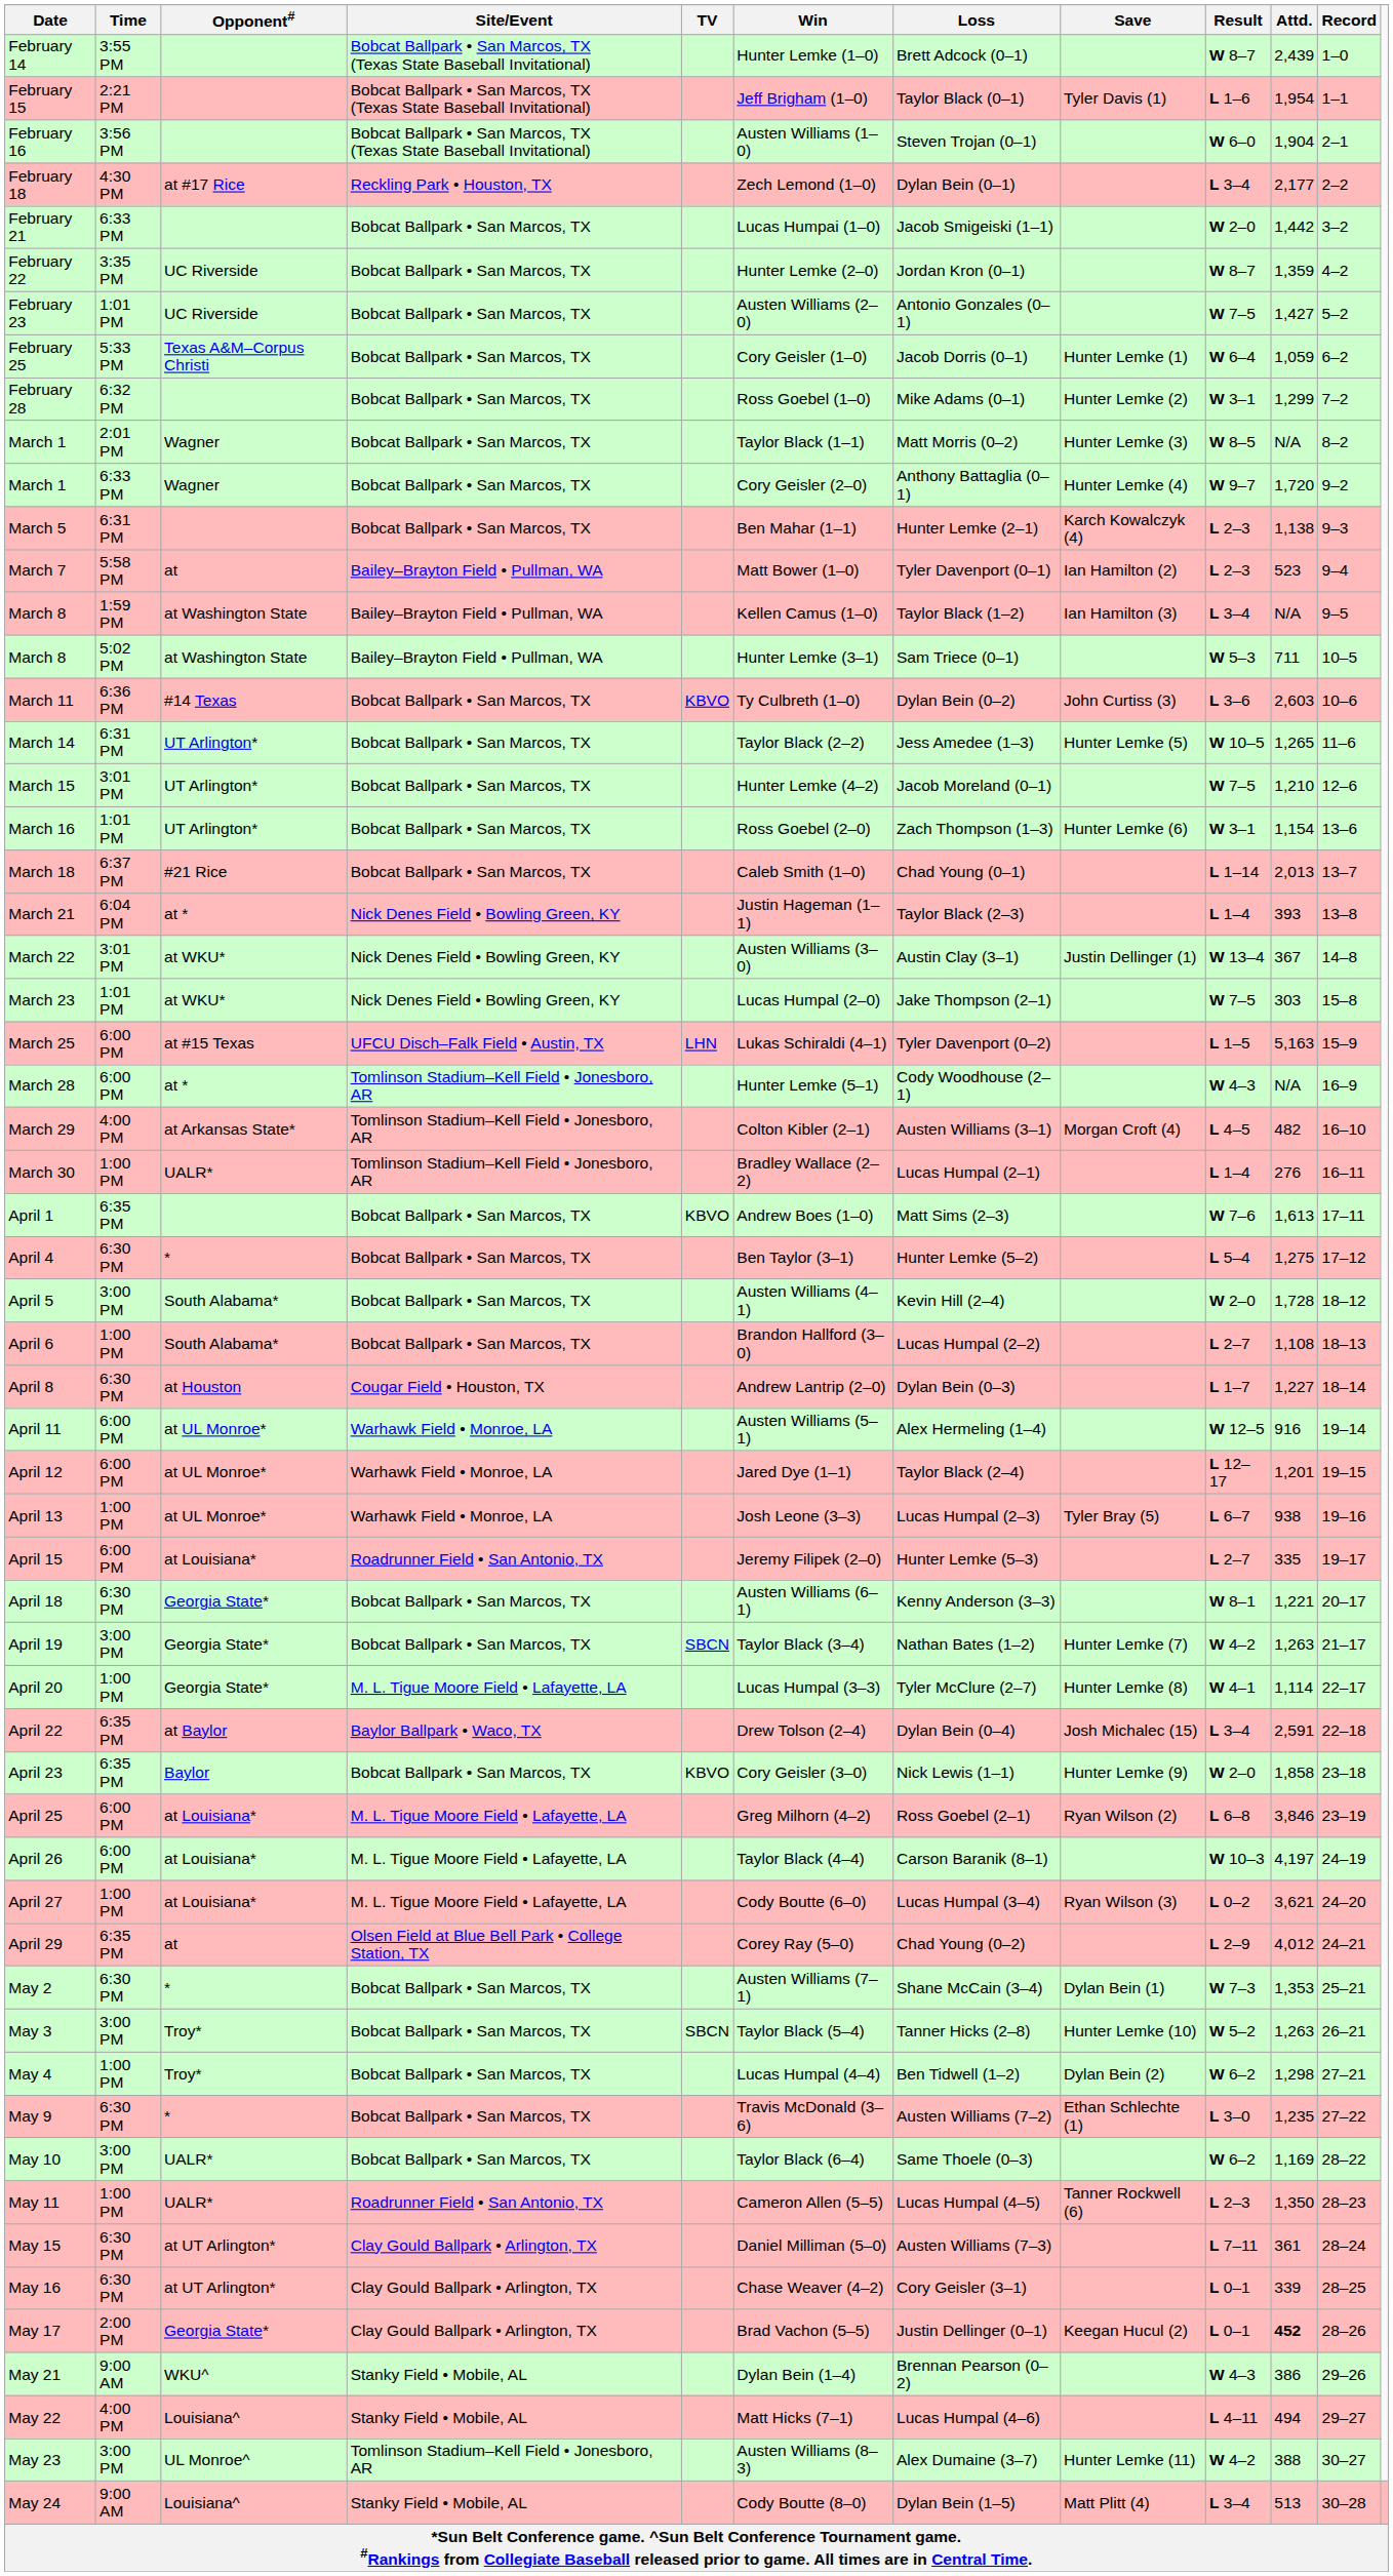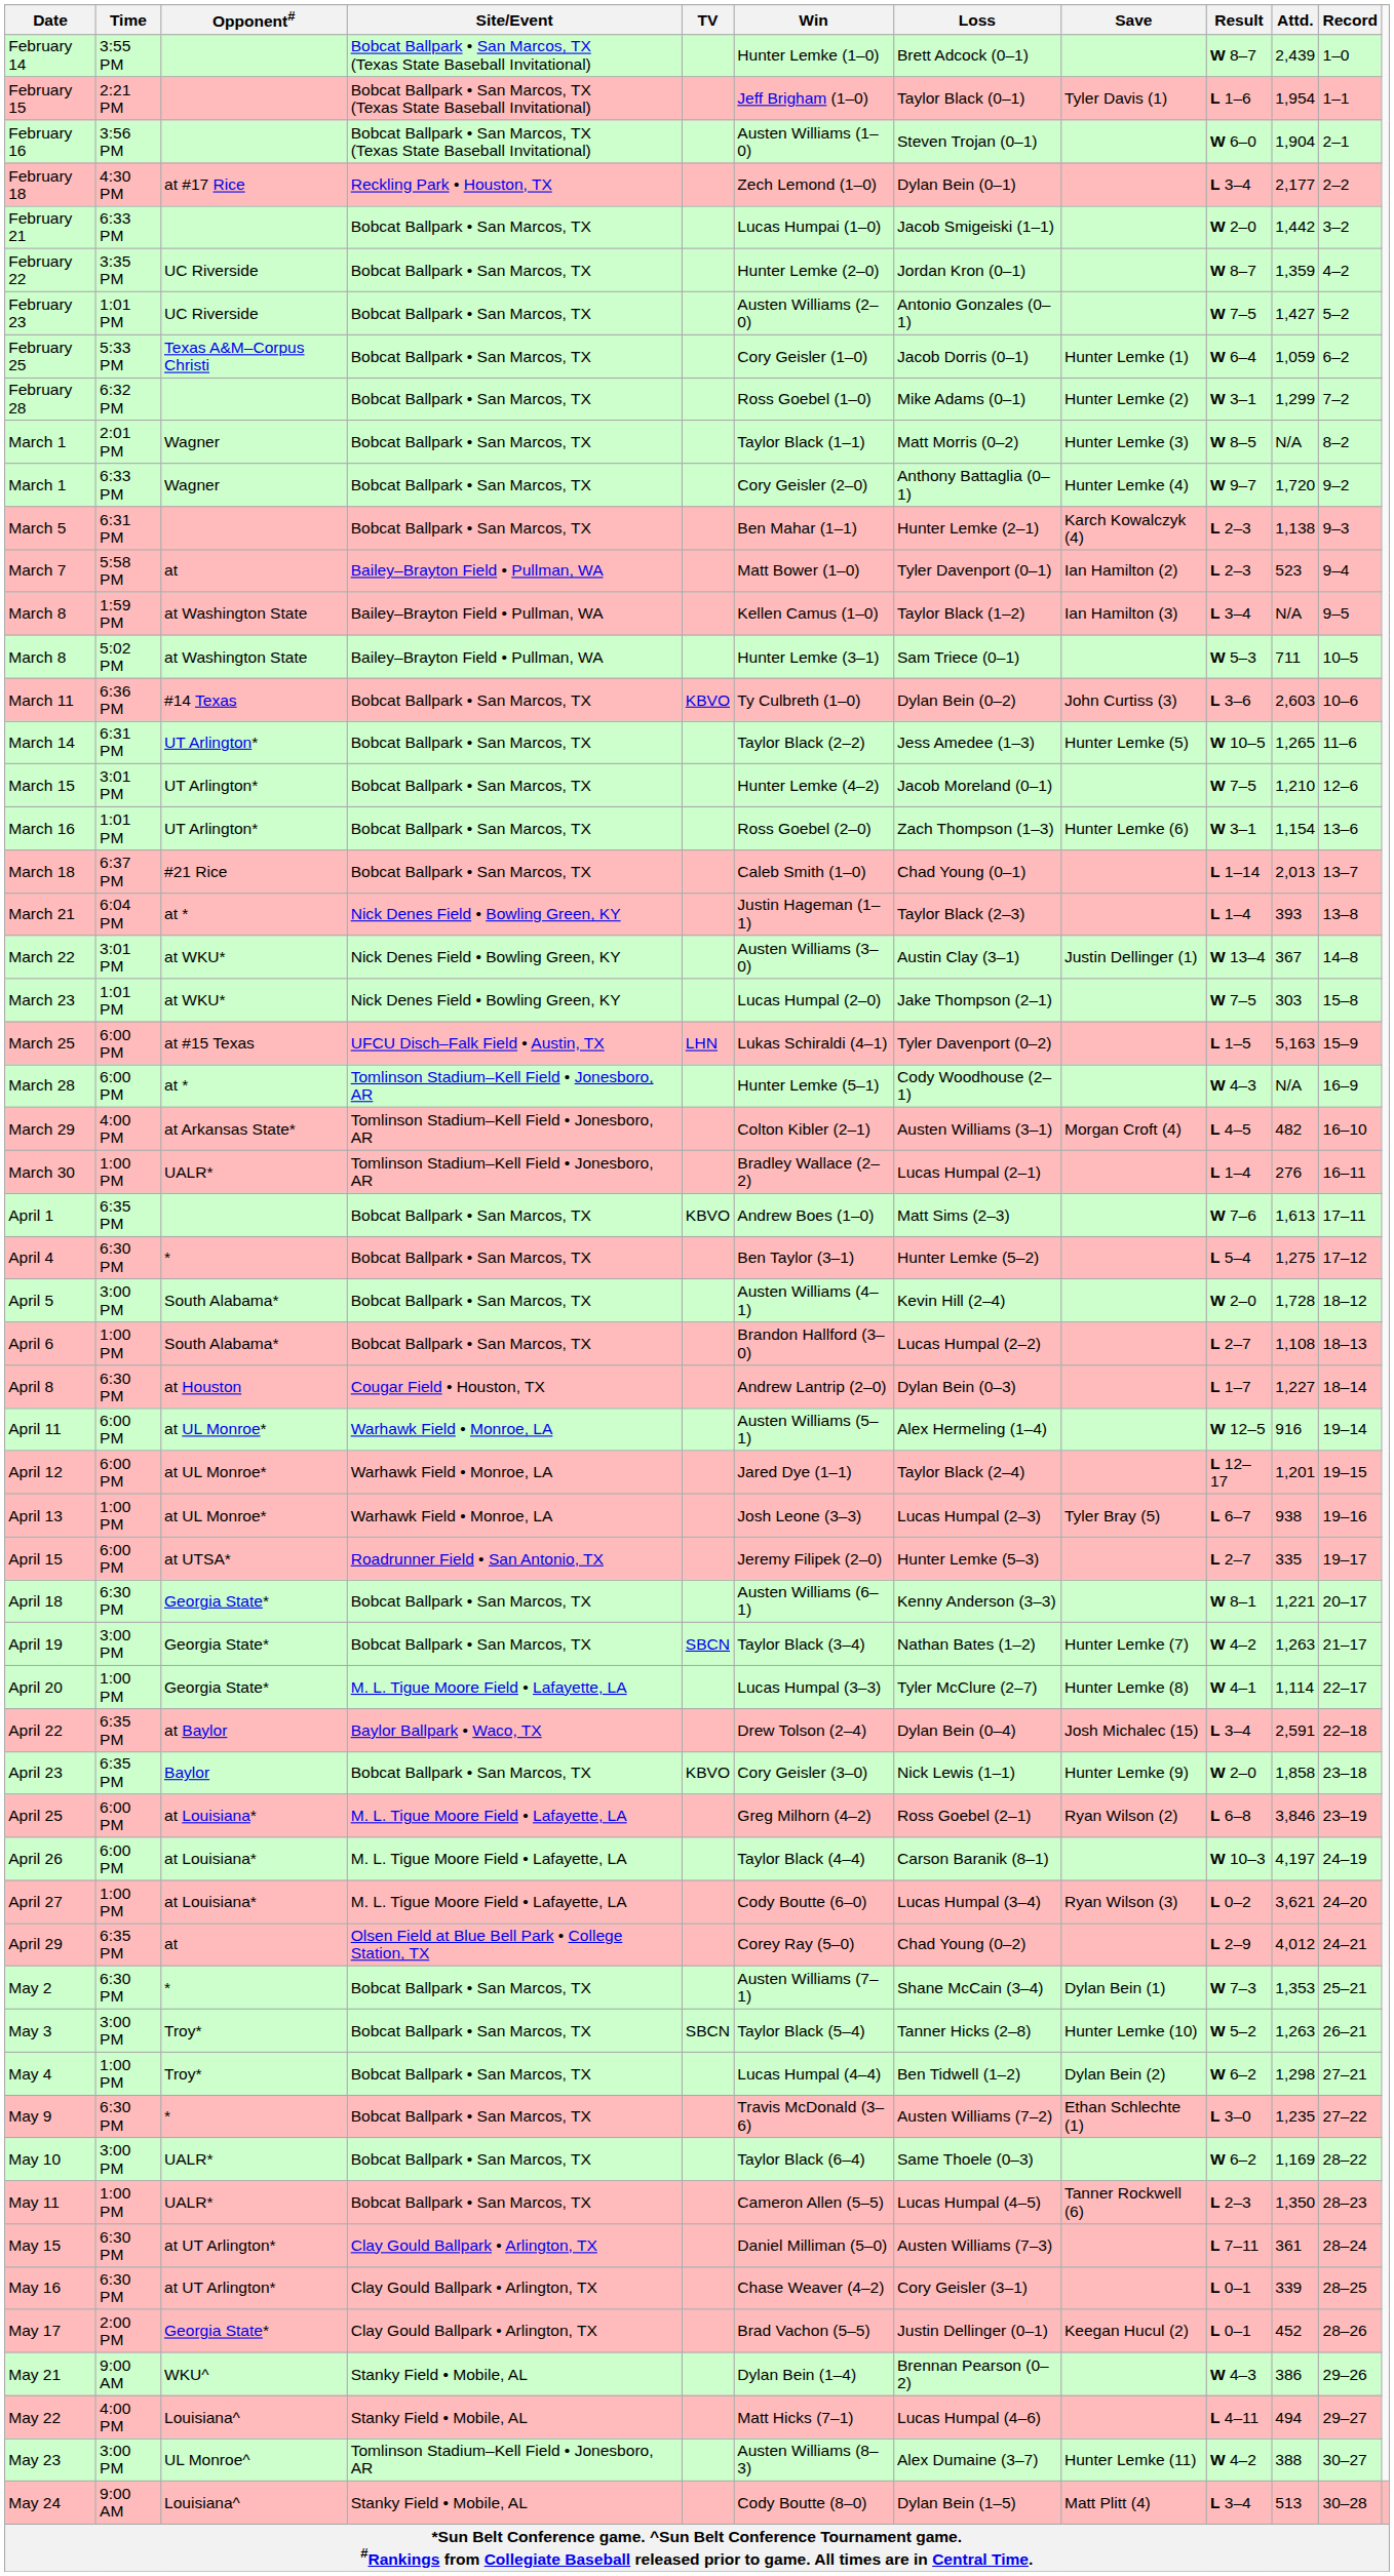April 15 | Opponent#: at Louisiana* -> at UTSA*
May 11 | Site/Event: Roadrunner Field • San Antonio, TX -> Bobcat Ballpark • San Marcos, TX
May 17 | Attd.: bold -> normal
